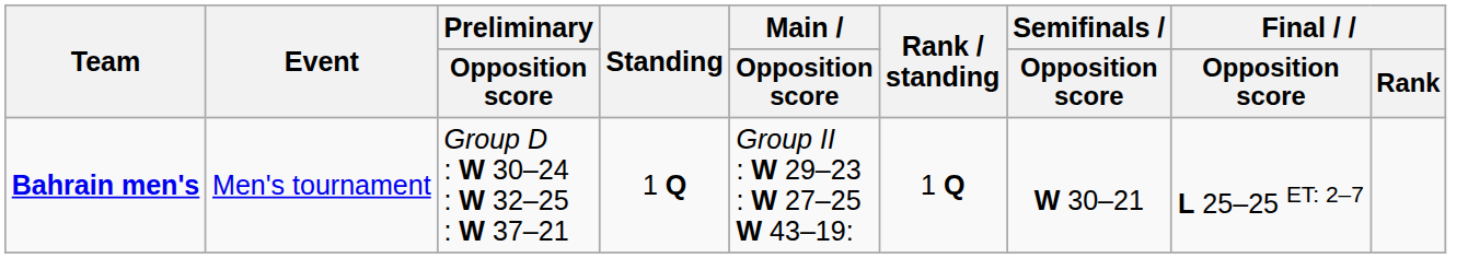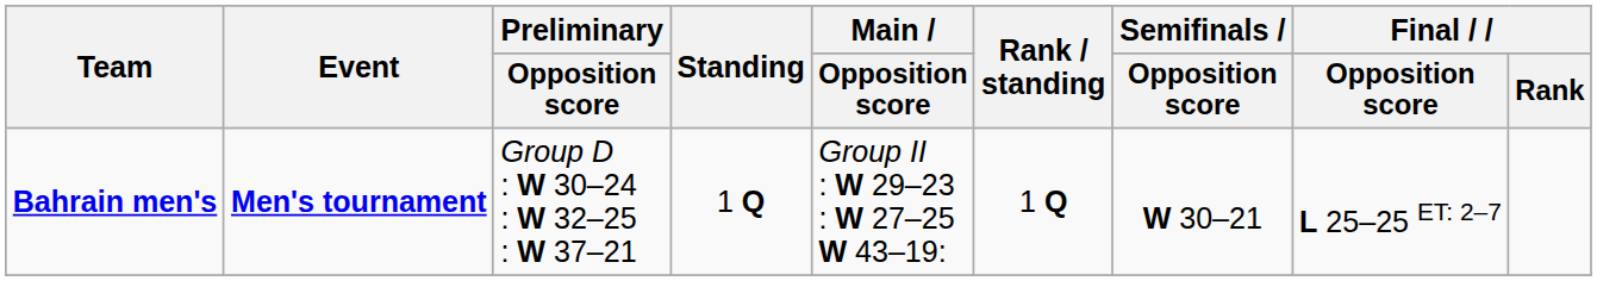Bahrain men's | Event: normal -> bold
